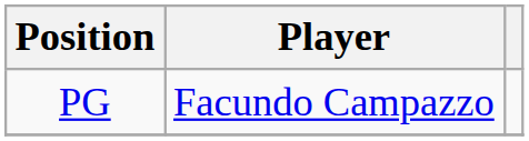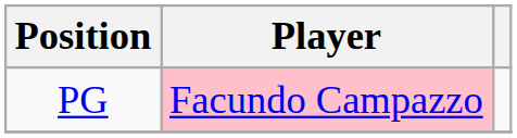PG | Player: no background -> pink background
